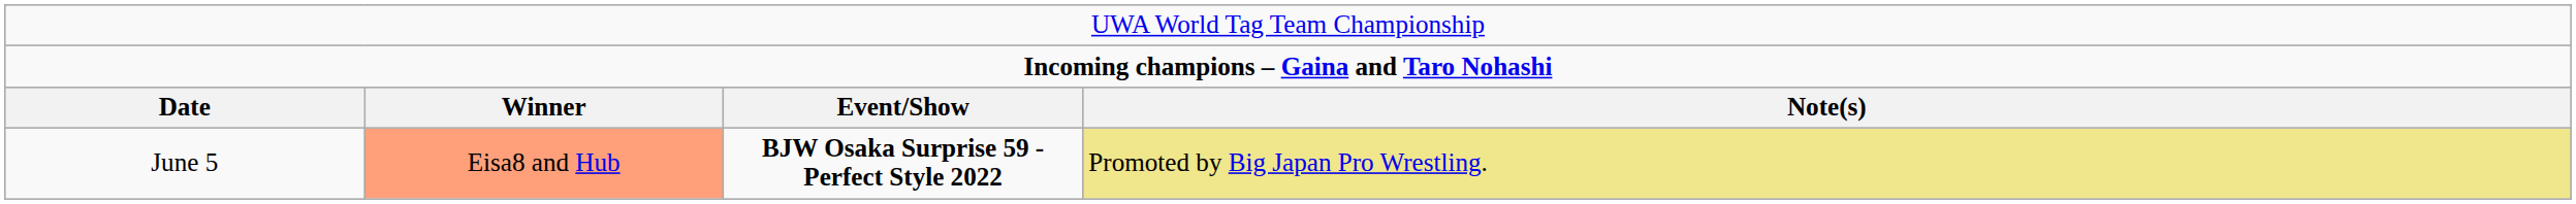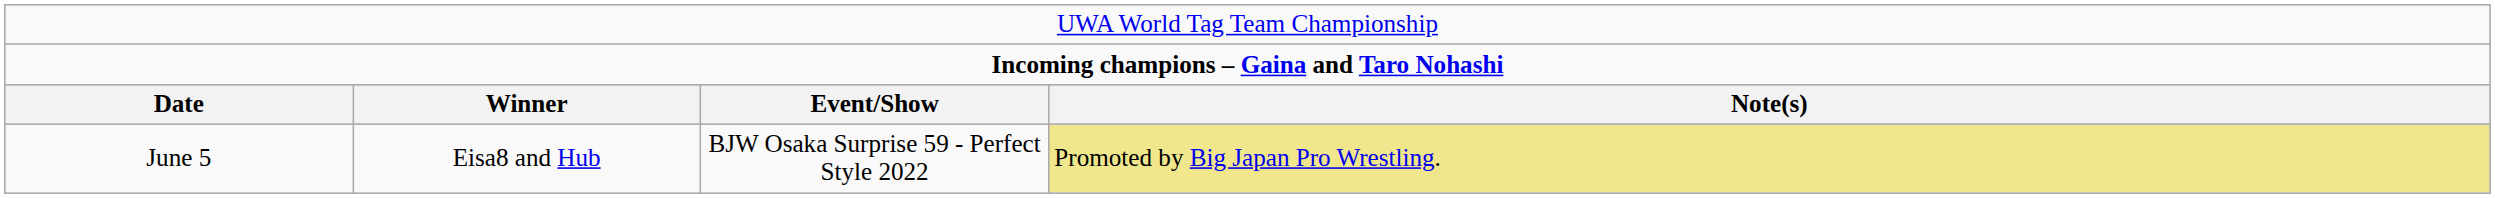June 5 | column 2: lightsalmon background -> no background
June 5 | column 3: bold -> normal
